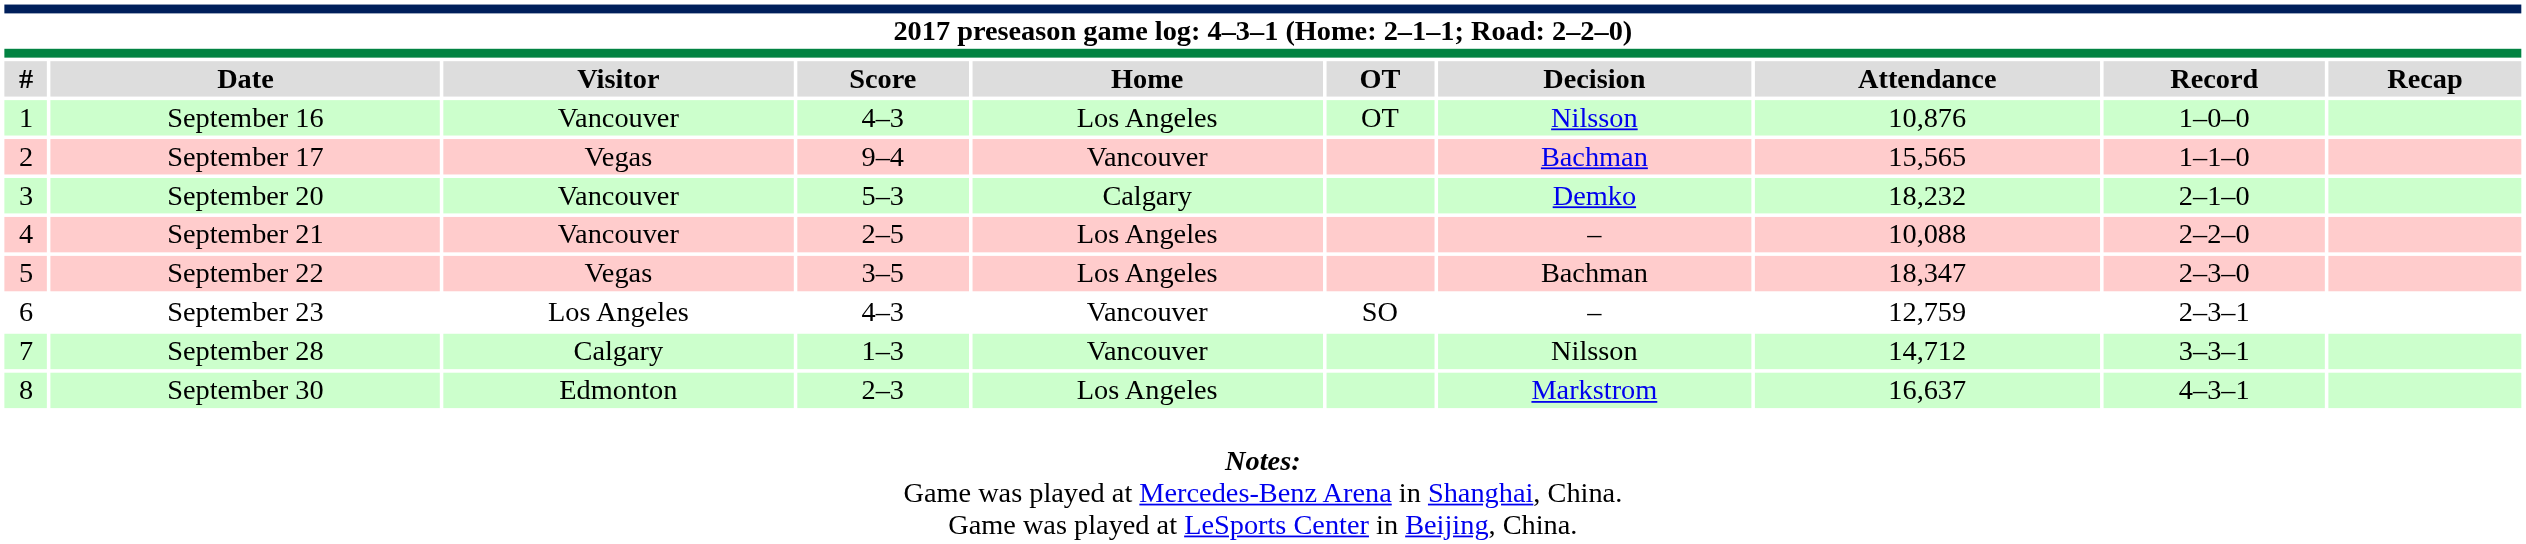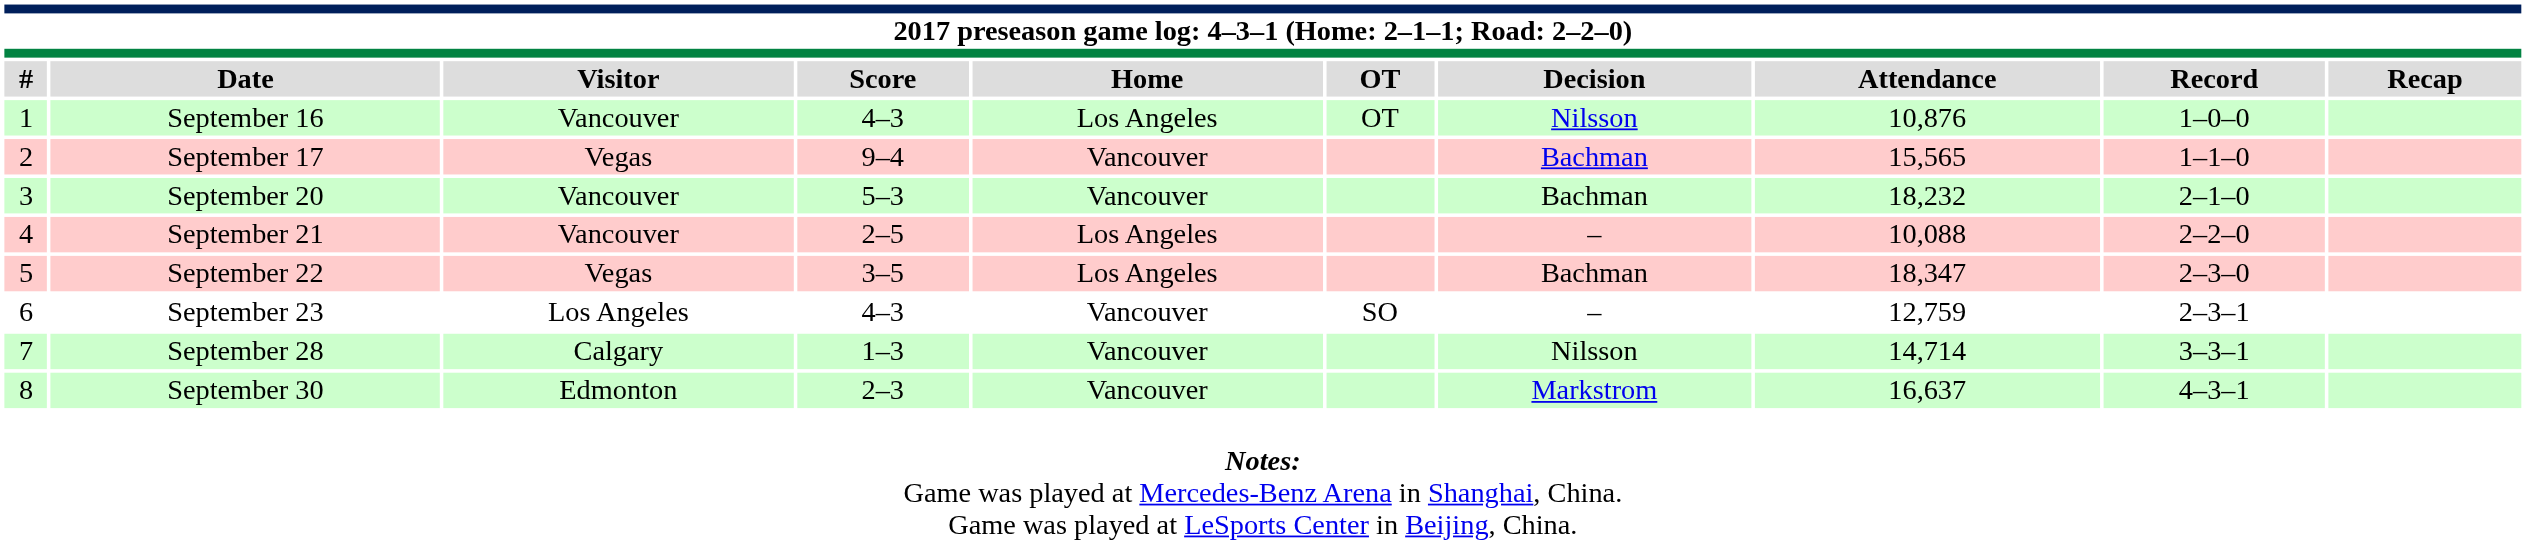September 20 | Home: Calgary -> Vancouver
September 20 | Decision: Demko -> Bachman
September 28 | Attendance: 14,712 -> 14,714
September 30 | Home: Los Angeles -> Vancouver
